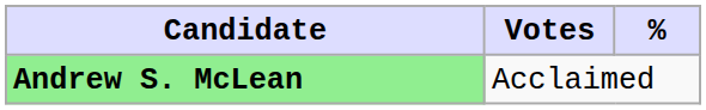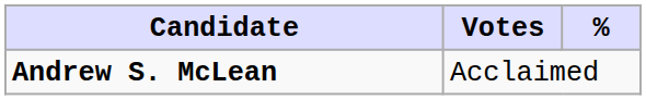Andrew S. McLean | Candidate: lightgreen background -> no background
